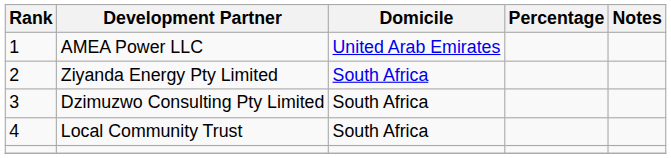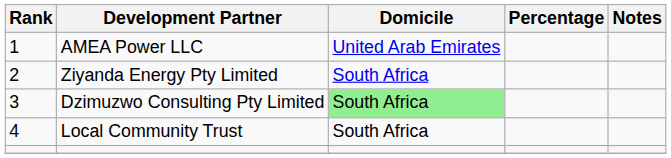Dzimuzwo Consulting Pty Limited | Domicile: no background -> lightgreen background
